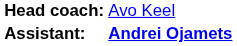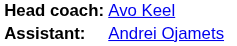Assistant: | column 2: bold -> normal
